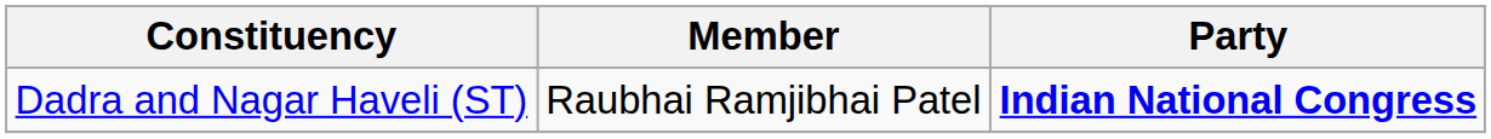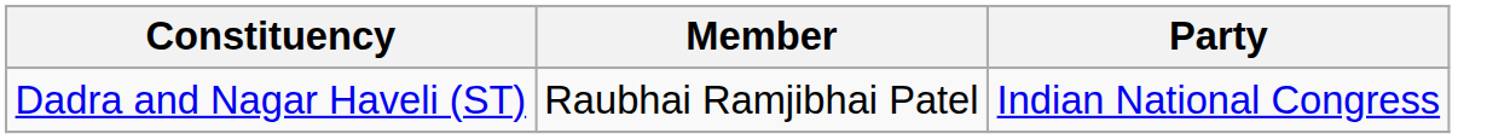Dadra and Nagar Haveli (ST) | Party: bold -> normal
